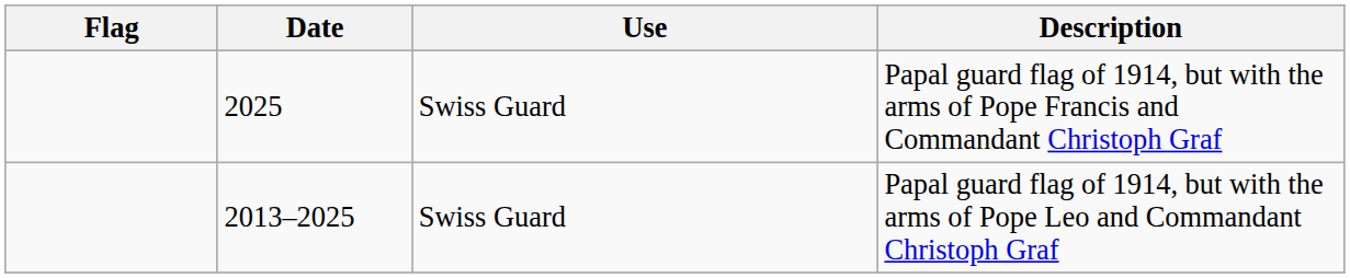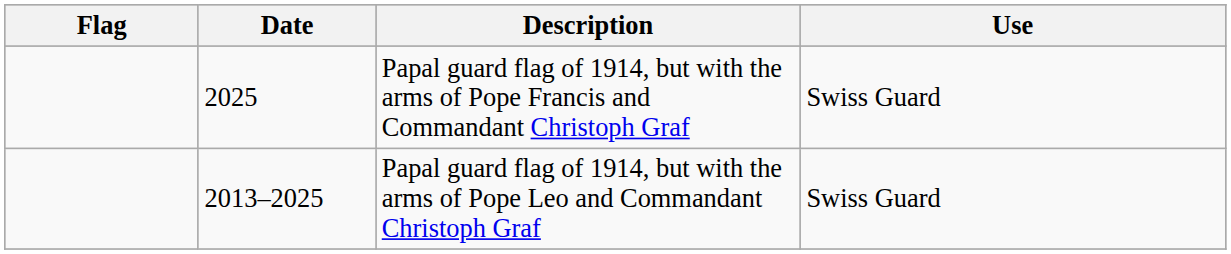columns swapped: Use <-> Description
